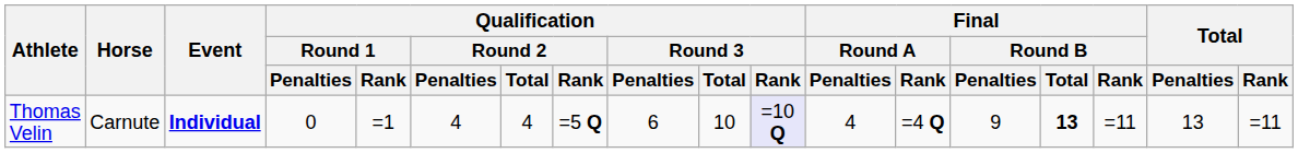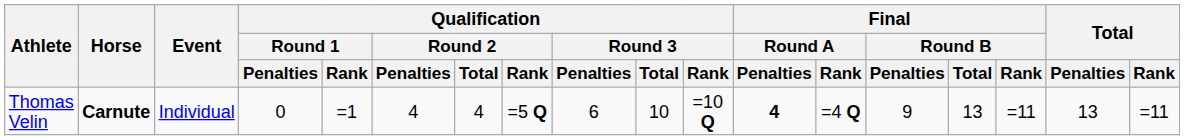Thomas Velin | Horse: normal -> bold
Thomas Velin | Event: bold -> normal
Thomas Velin | Qualification / Round 3 / Rank: lavender background -> no background
Thomas Velin | Final / Round A / Penalties: normal -> bold
Thomas Velin | Final / Round B / Total: bold -> normal
